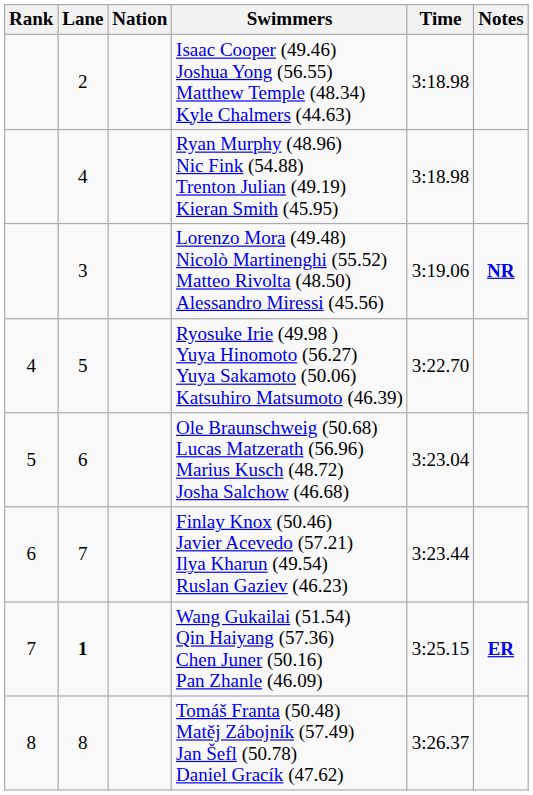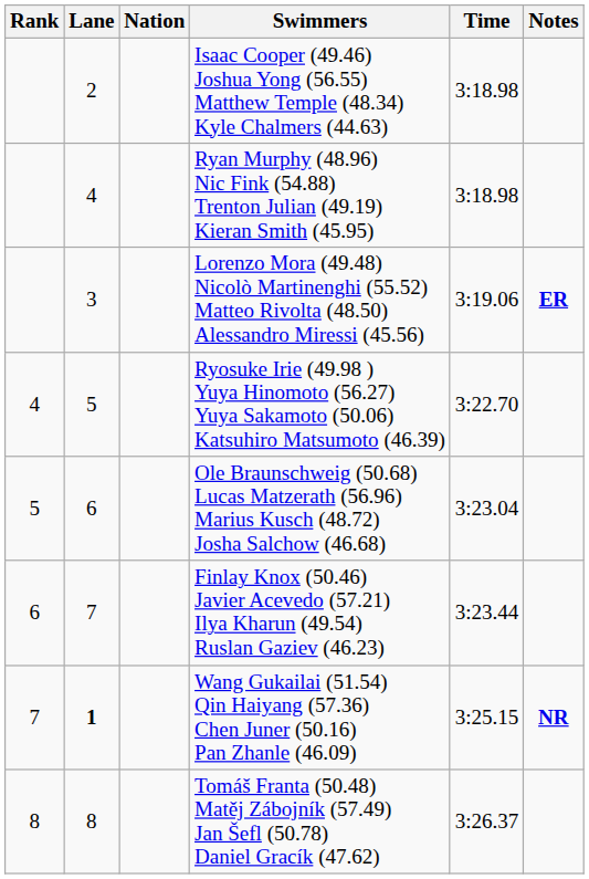row 4 | Notes: NR -> ER
row 8 | Notes: ER -> NR
